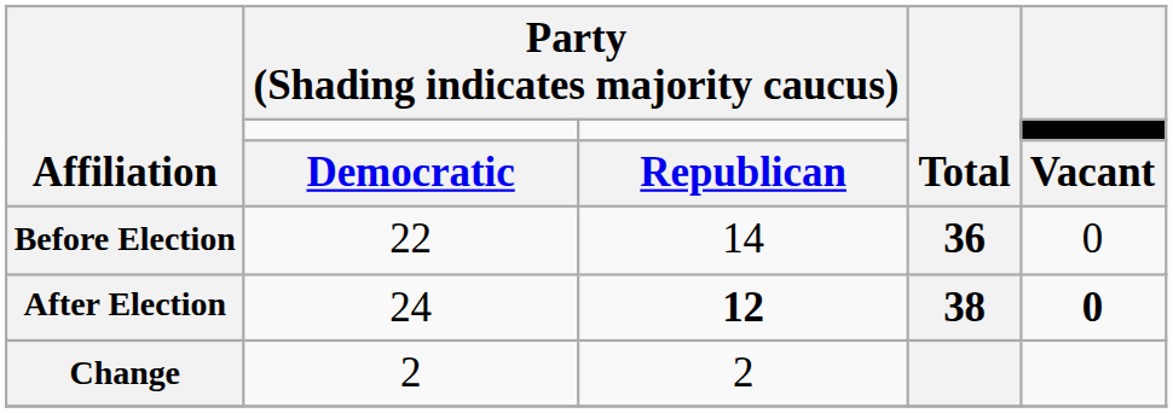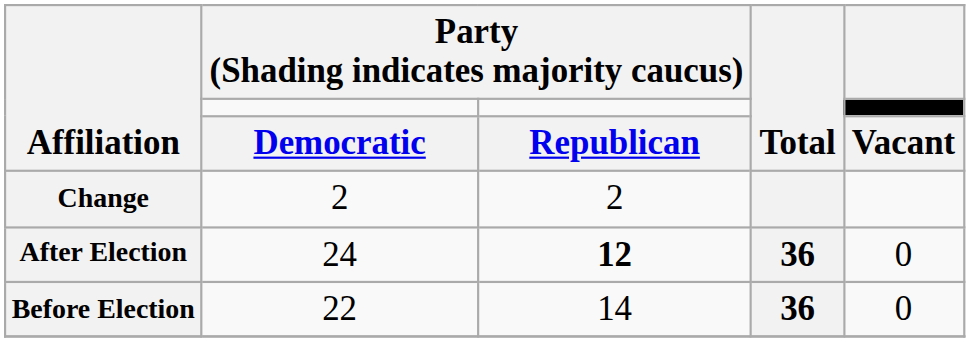rows swapped: Before Election <-> Change
After Election | Total: 38 -> 36
After Election | column 5: bold -> normal
